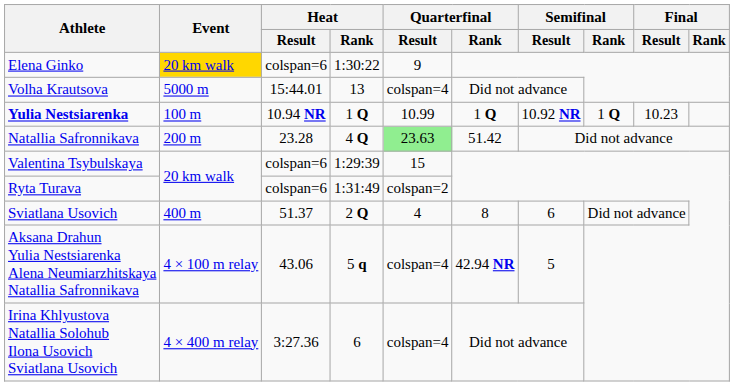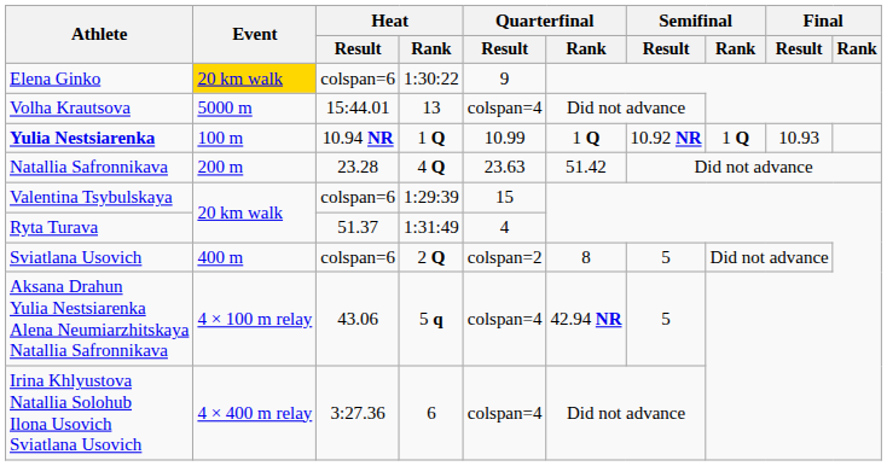Yulia Nestsiarenka | Final / Result: 10.23 -> 10.93
Natallia Safronnikava | Quarterfinal / Result: lightgreen background -> no background
Ryta Turava | Heat / Result: colspan=6 -> 51.37
Ryta Turava | Quarterfinal / Result: colspan=2 -> 4
Sviatlana Usovich | Heat / Result: 51.37 -> colspan=6
Sviatlana Usovich | Quarterfinal / Result: 4 -> colspan=2
Sviatlana Usovich | Semifinal / Result: 6 -> 5
